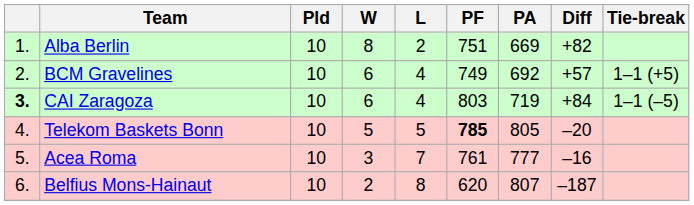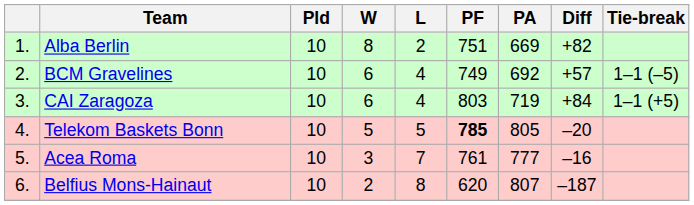BCM Gravelines | Tie-break: 1–1 (+5) -> 1–1 (–5)
CAI Zaragoza | column 1: bold -> normal
CAI Zaragoza | Tie-break: 1–1 (–5) -> 1–1 (+5)
